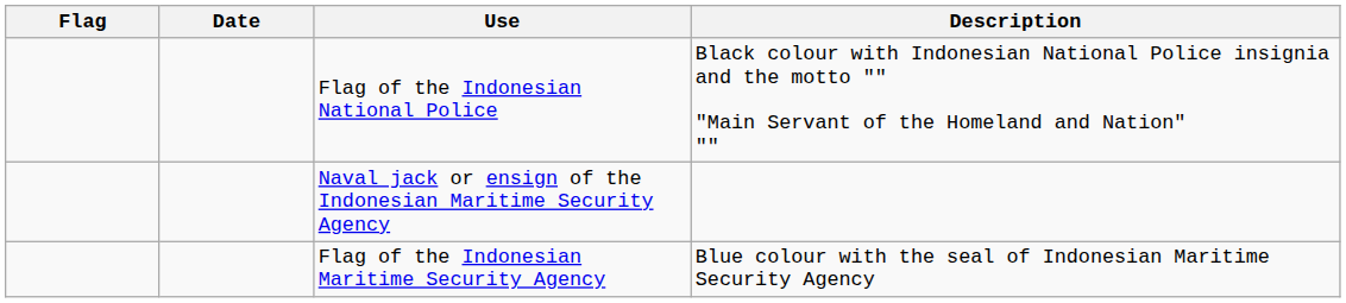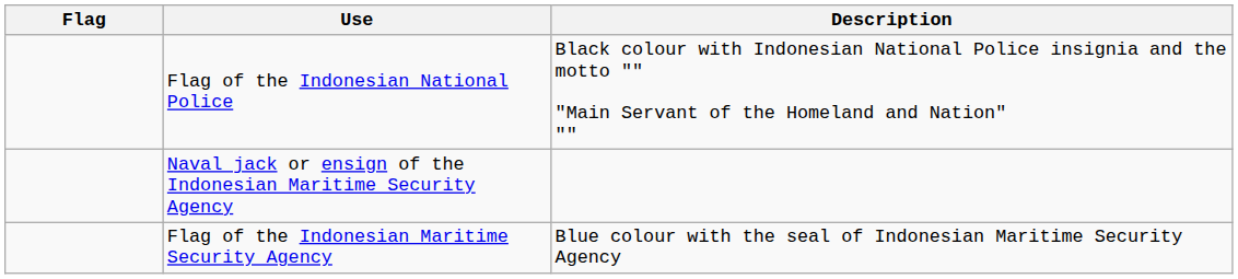- column: Date
